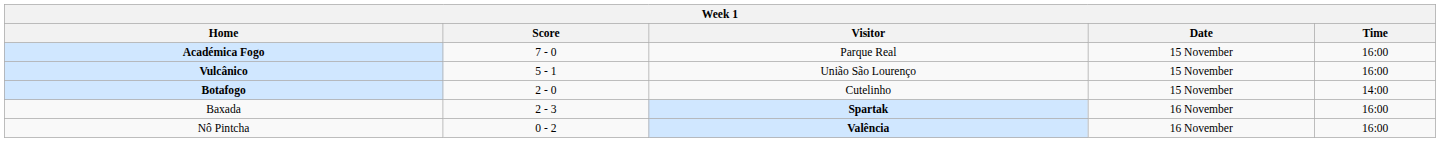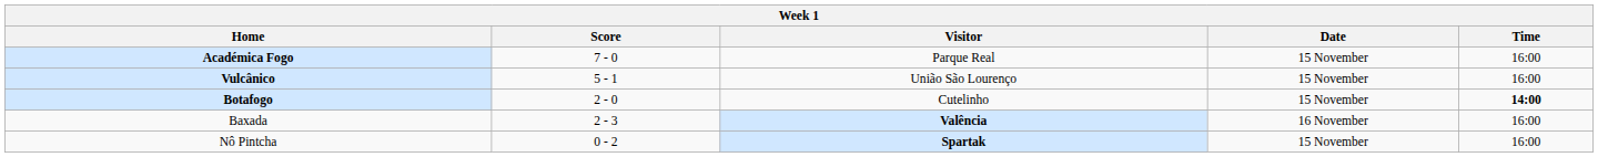Botafogo | Time: normal -> bold
Baxada | Visitor: Spartak -> Valência
Nô Pintcha | Visitor: Valência -> Spartak
Nô Pintcha | Date: 16 November -> 15 November
